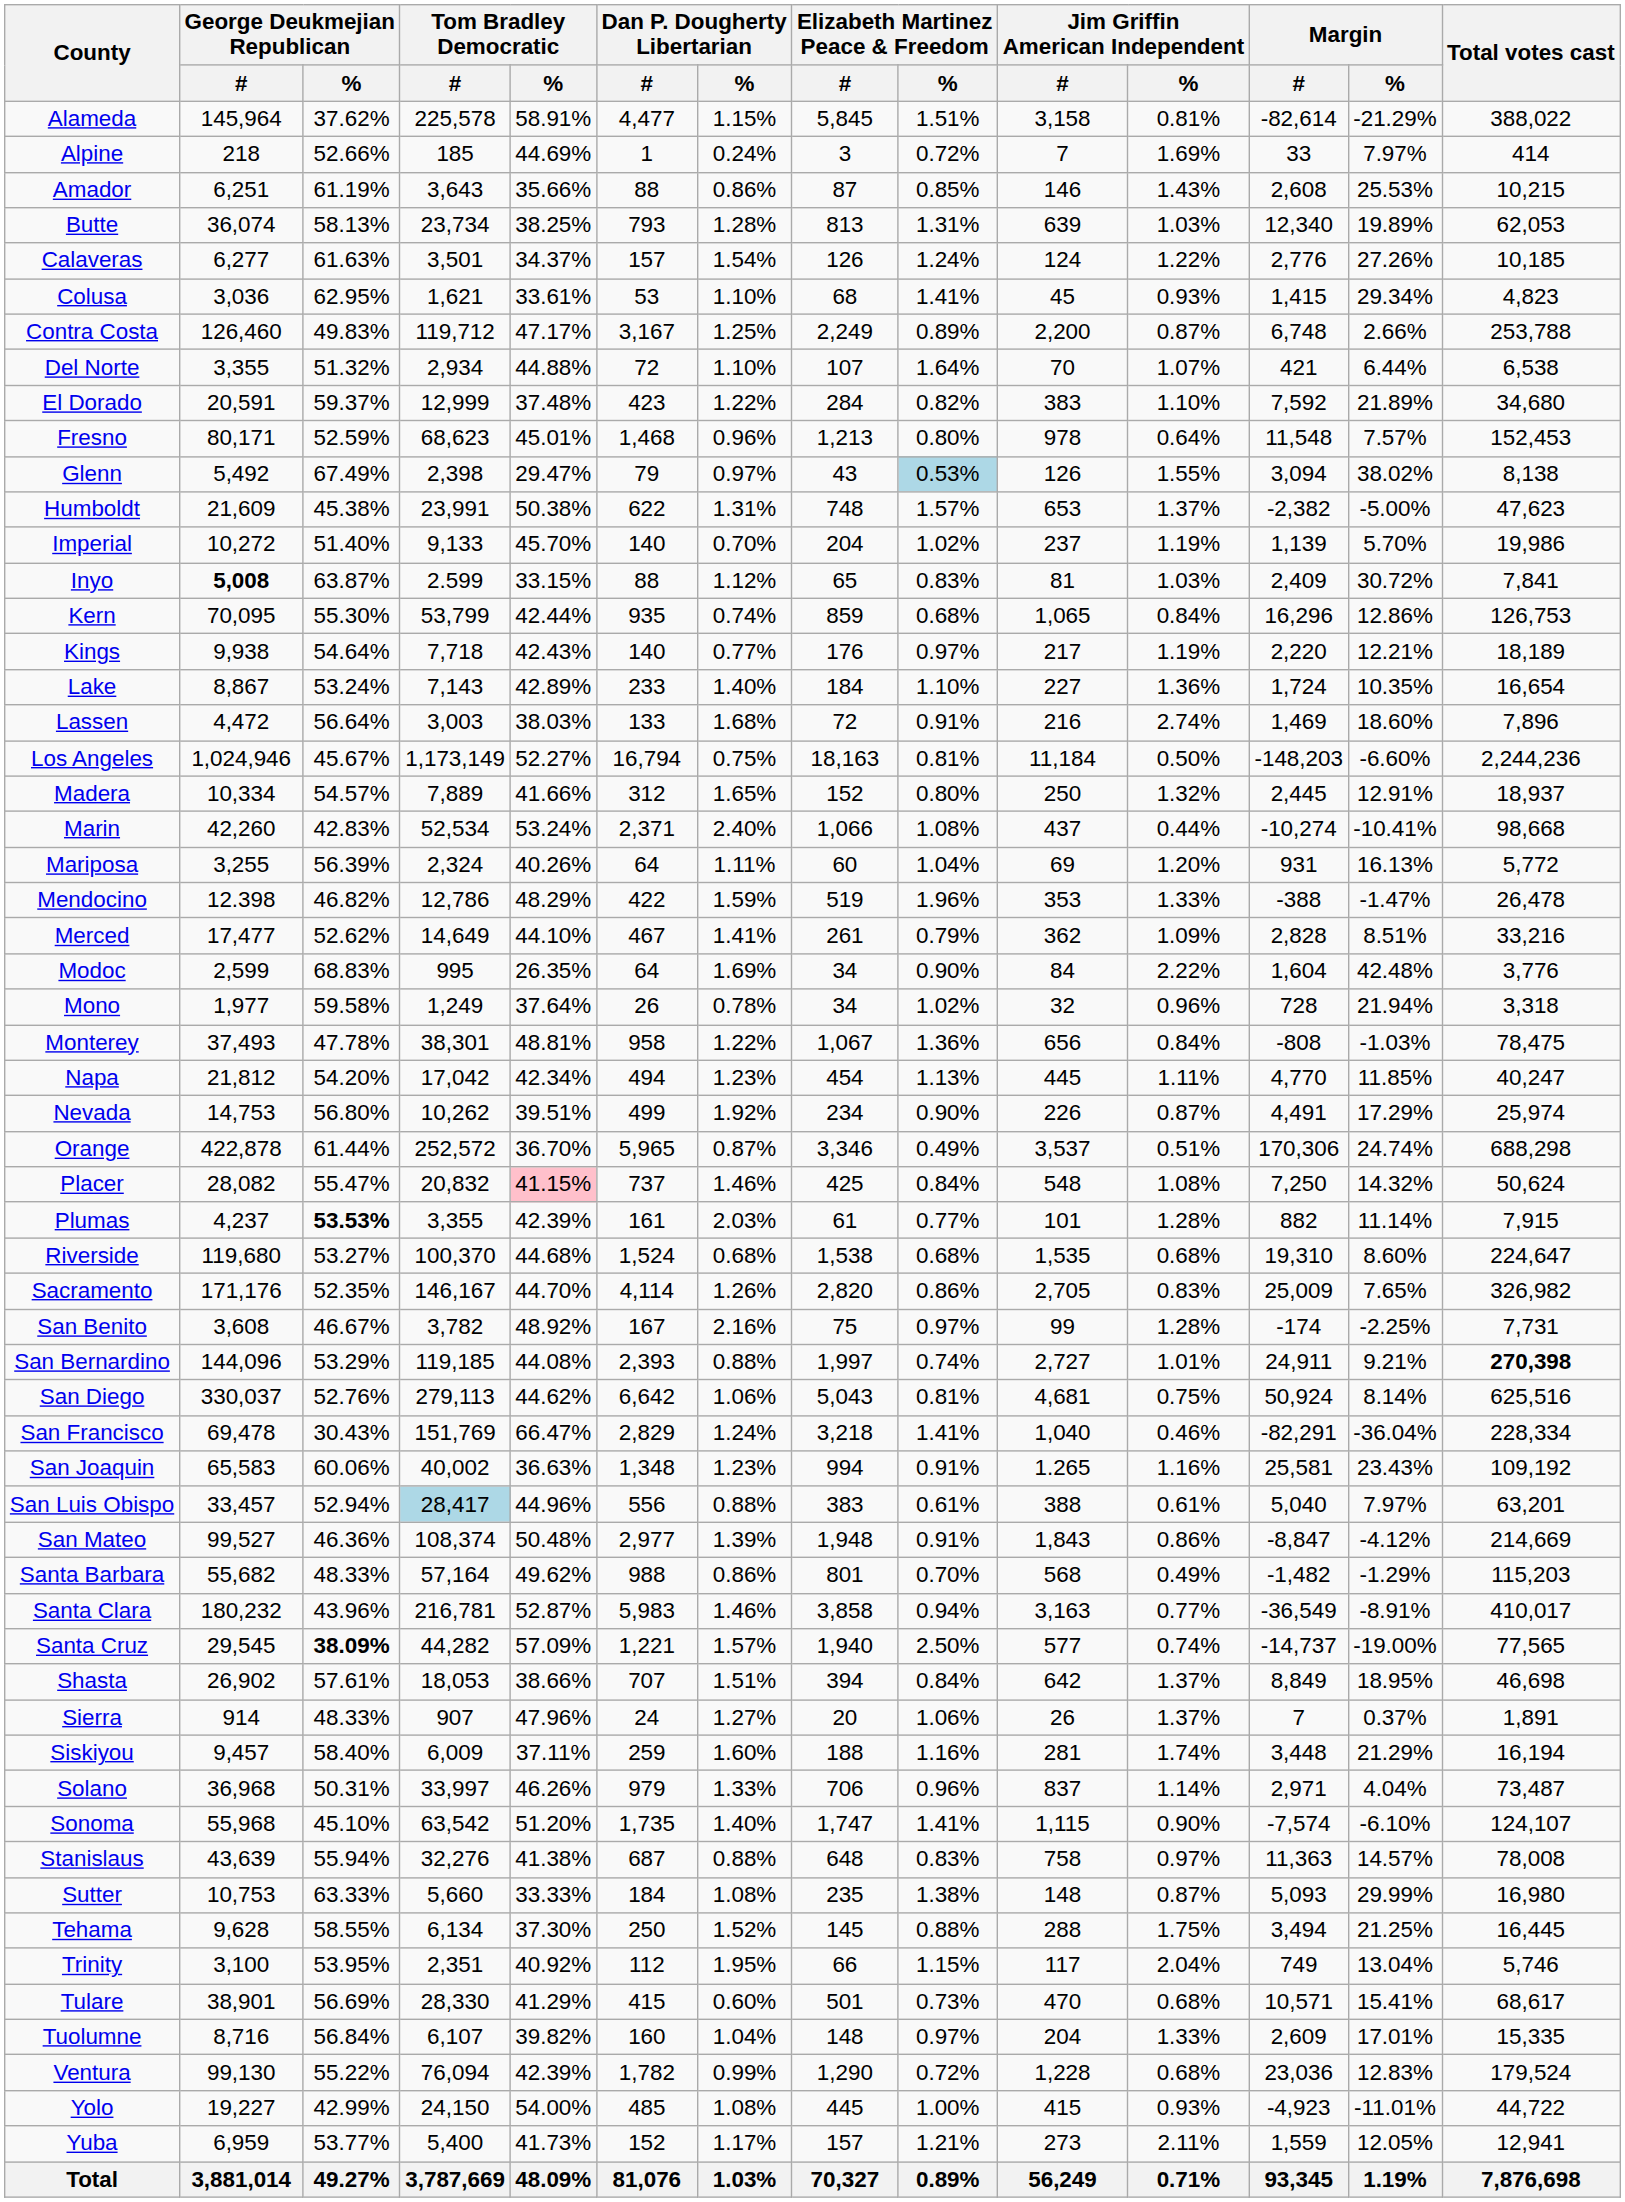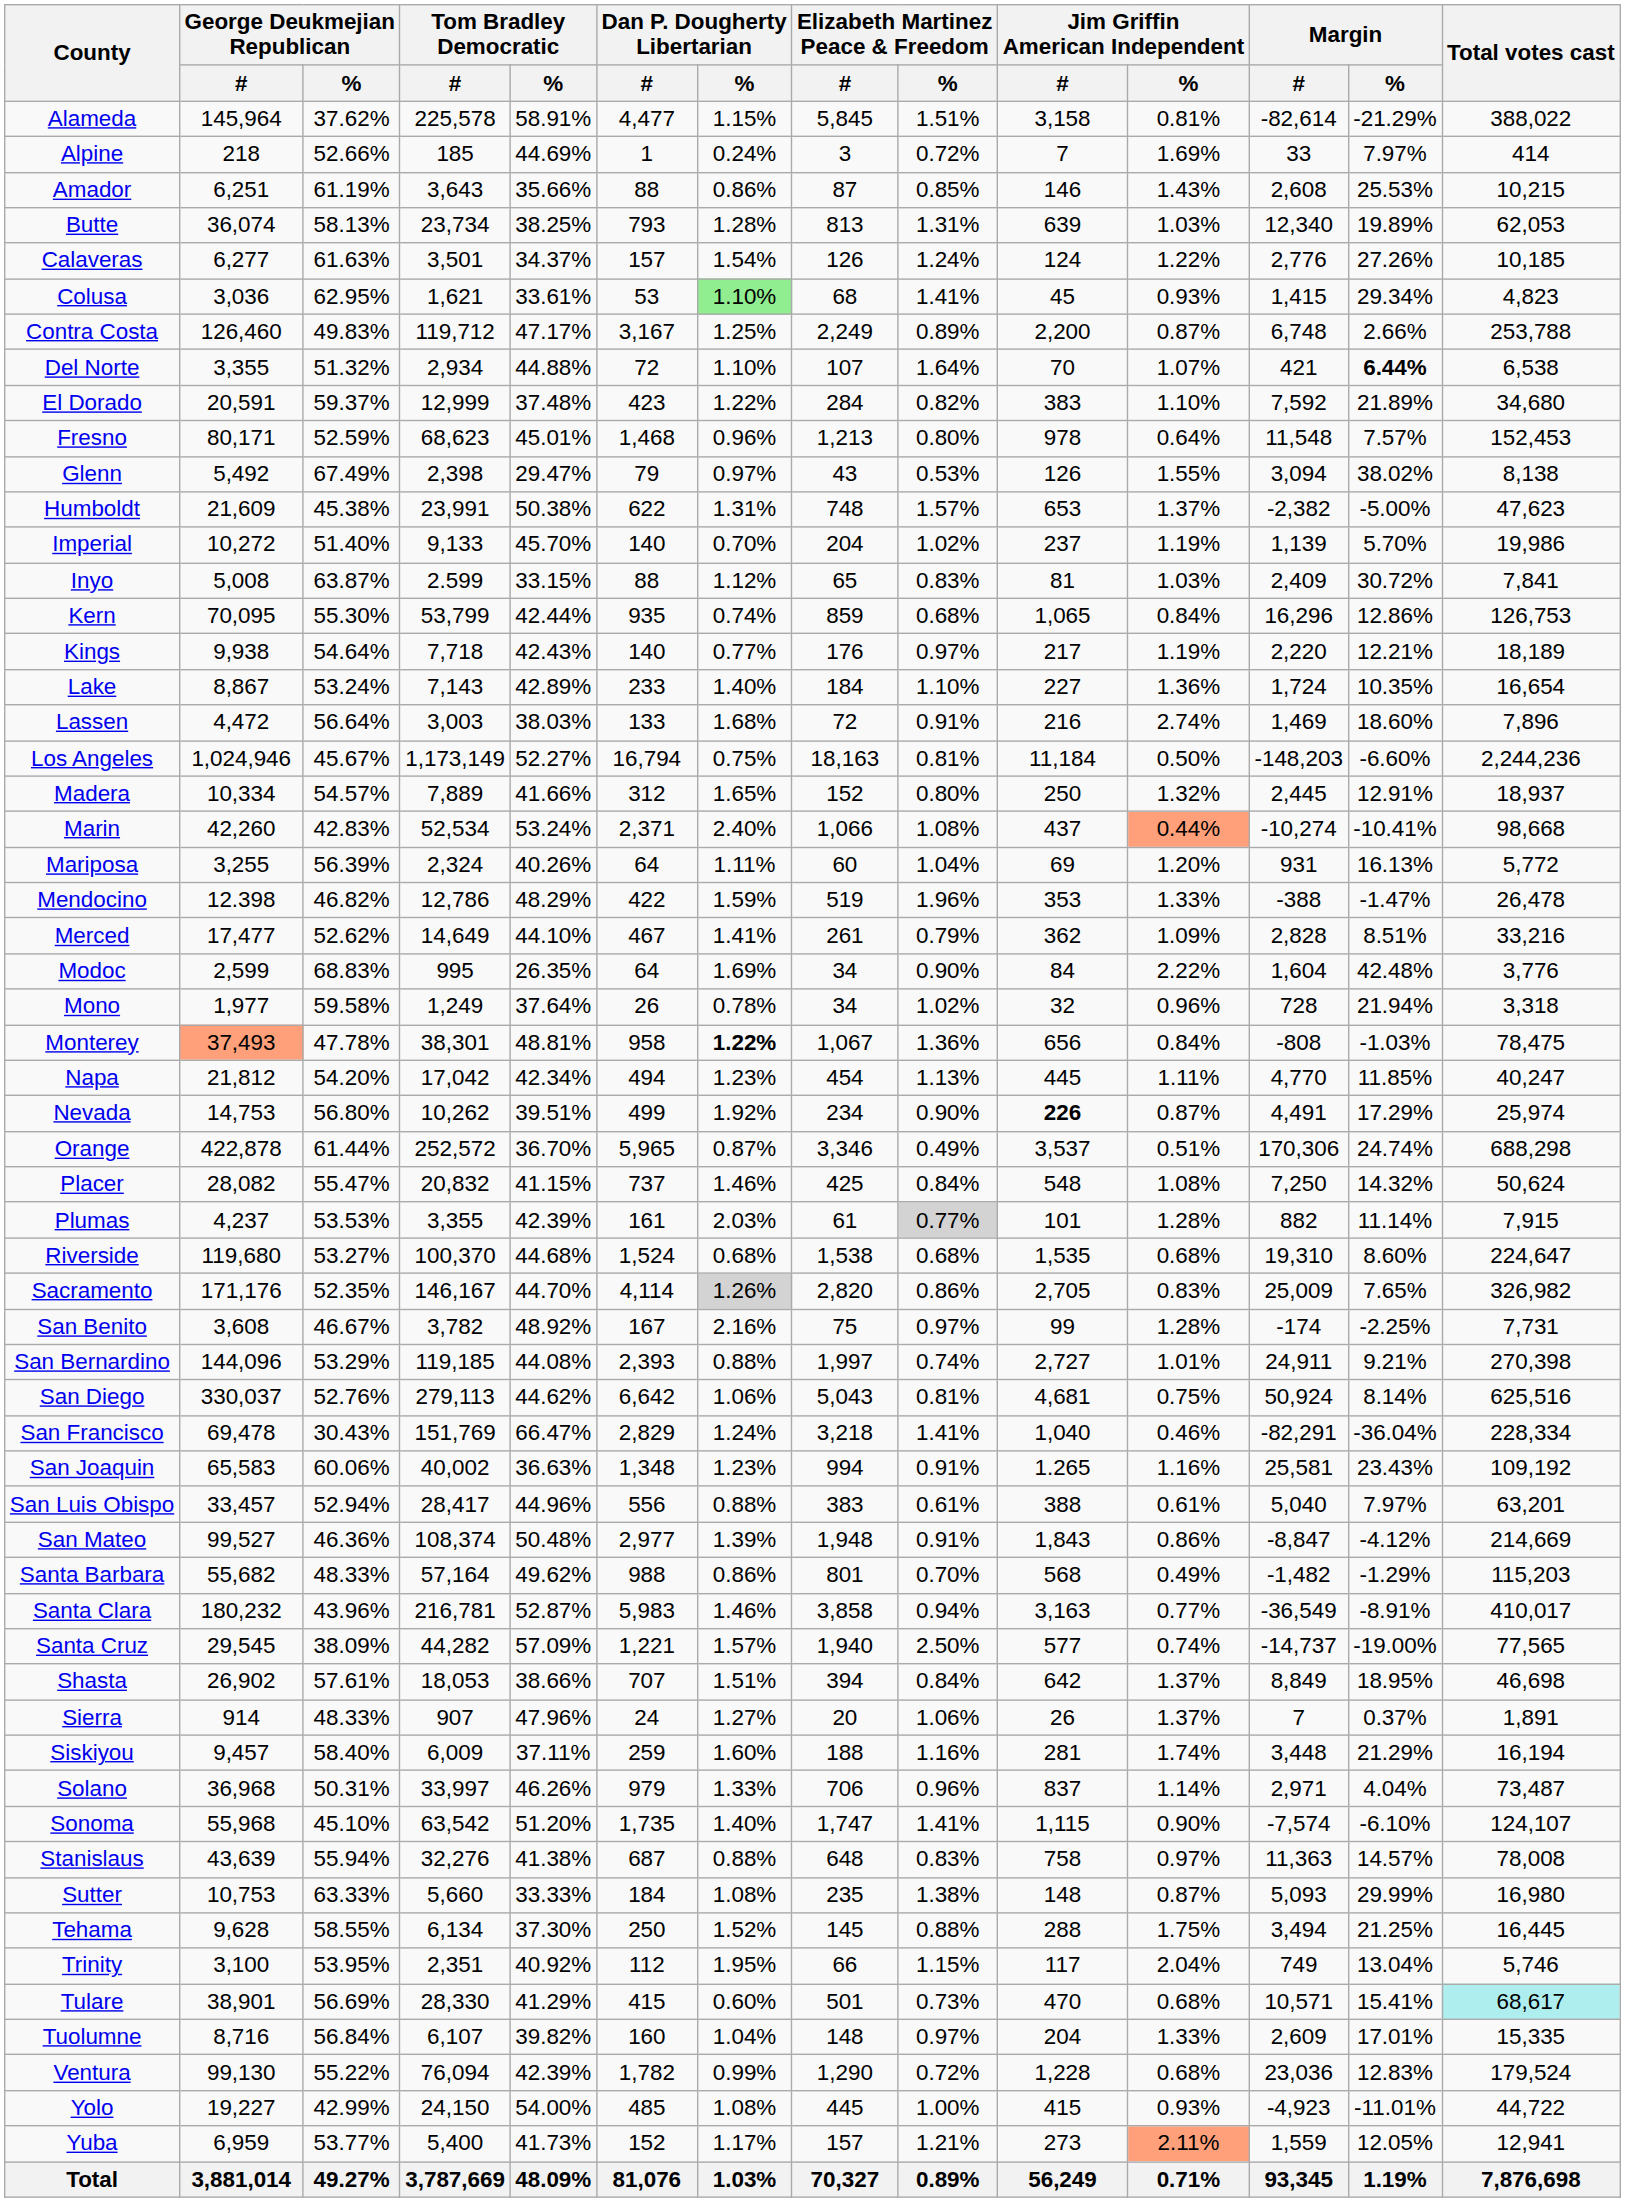Colusa | Dan P. Dougherty Libertarian / %: no background -> lightgreen background
Del Norte | Margin / %: normal -> bold
Glenn | Elizabeth Martinez Peace & Freedom / %: lightblue background -> no background
Inyo | George Deukmejian Republican / #: bold -> normal
Marin | Jim Griffin American Independent / %: no background -> lightsalmon background
Monterey | George Deukmejian Republican / #: no background -> lightsalmon background
Monterey | Dan P. Dougherty Libertarian / %: normal -> bold
Nevada | Jim Griffin American Independent / #: normal -> bold
Placer | Tom Bradley Democratic / %: pink background -> no background
Plumas | George Deukmejian Republican / %: bold -> normal
Plumas | Elizabeth Martinez Peace & Freedom / %: no background -> lightgrey background
Sacramento | Dan P. Dougherty Libertarian / %: no background -> lightgrey background
San Bernardino | Total votes cast: bold -> normal
San Luis Obispo | Tom Bradley Democratic / #: lightblue background -> no background
Santa Cruz | George Deukmejian Republican / %: bold -> normal
Tulare | Total votes cast: no background -> paleturquoise background
Yuba | Jim Griffin American Independent / %: no background -> lightsalmon background
